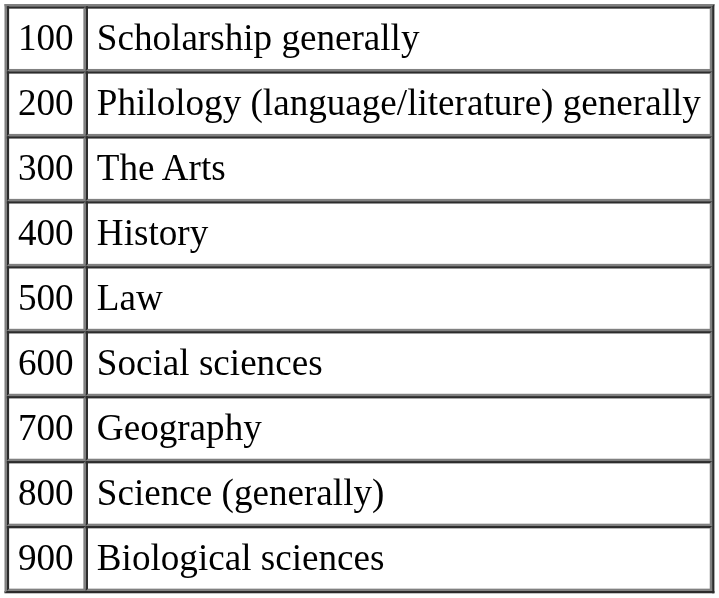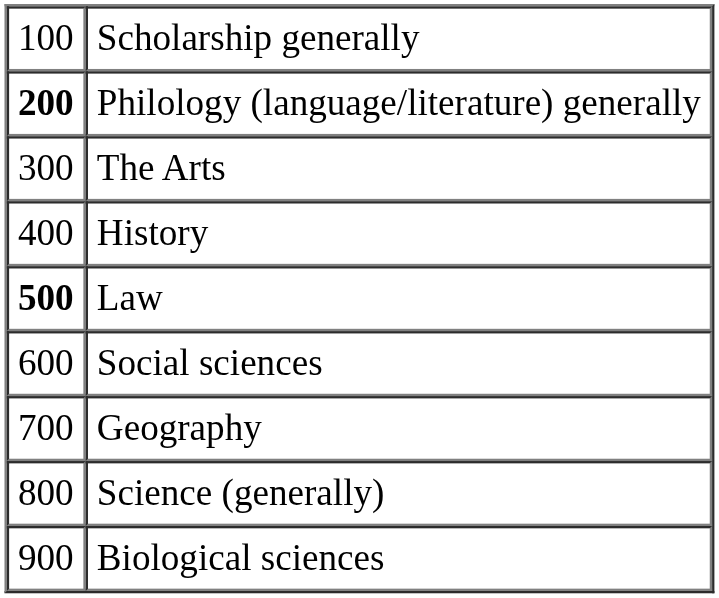Philology (language/literature) generally | column 1: normal -> bold
Law | column 1: normal -> bold
